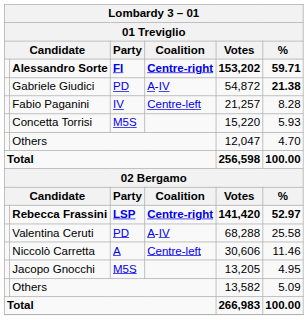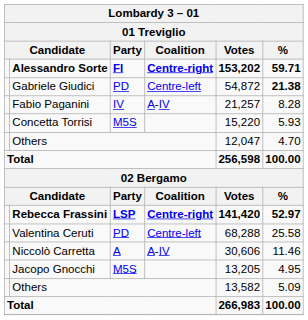Gabriele Giudici | Coalition: A-IV -> Centre-left
Fabio Paganini | Coalition: Centre-left -> A-IV
Valentina Ceruti | Coalition: A-IV -> Centre-left
Niccolò Carretta | Coalition: Centre-left -> A-IV
